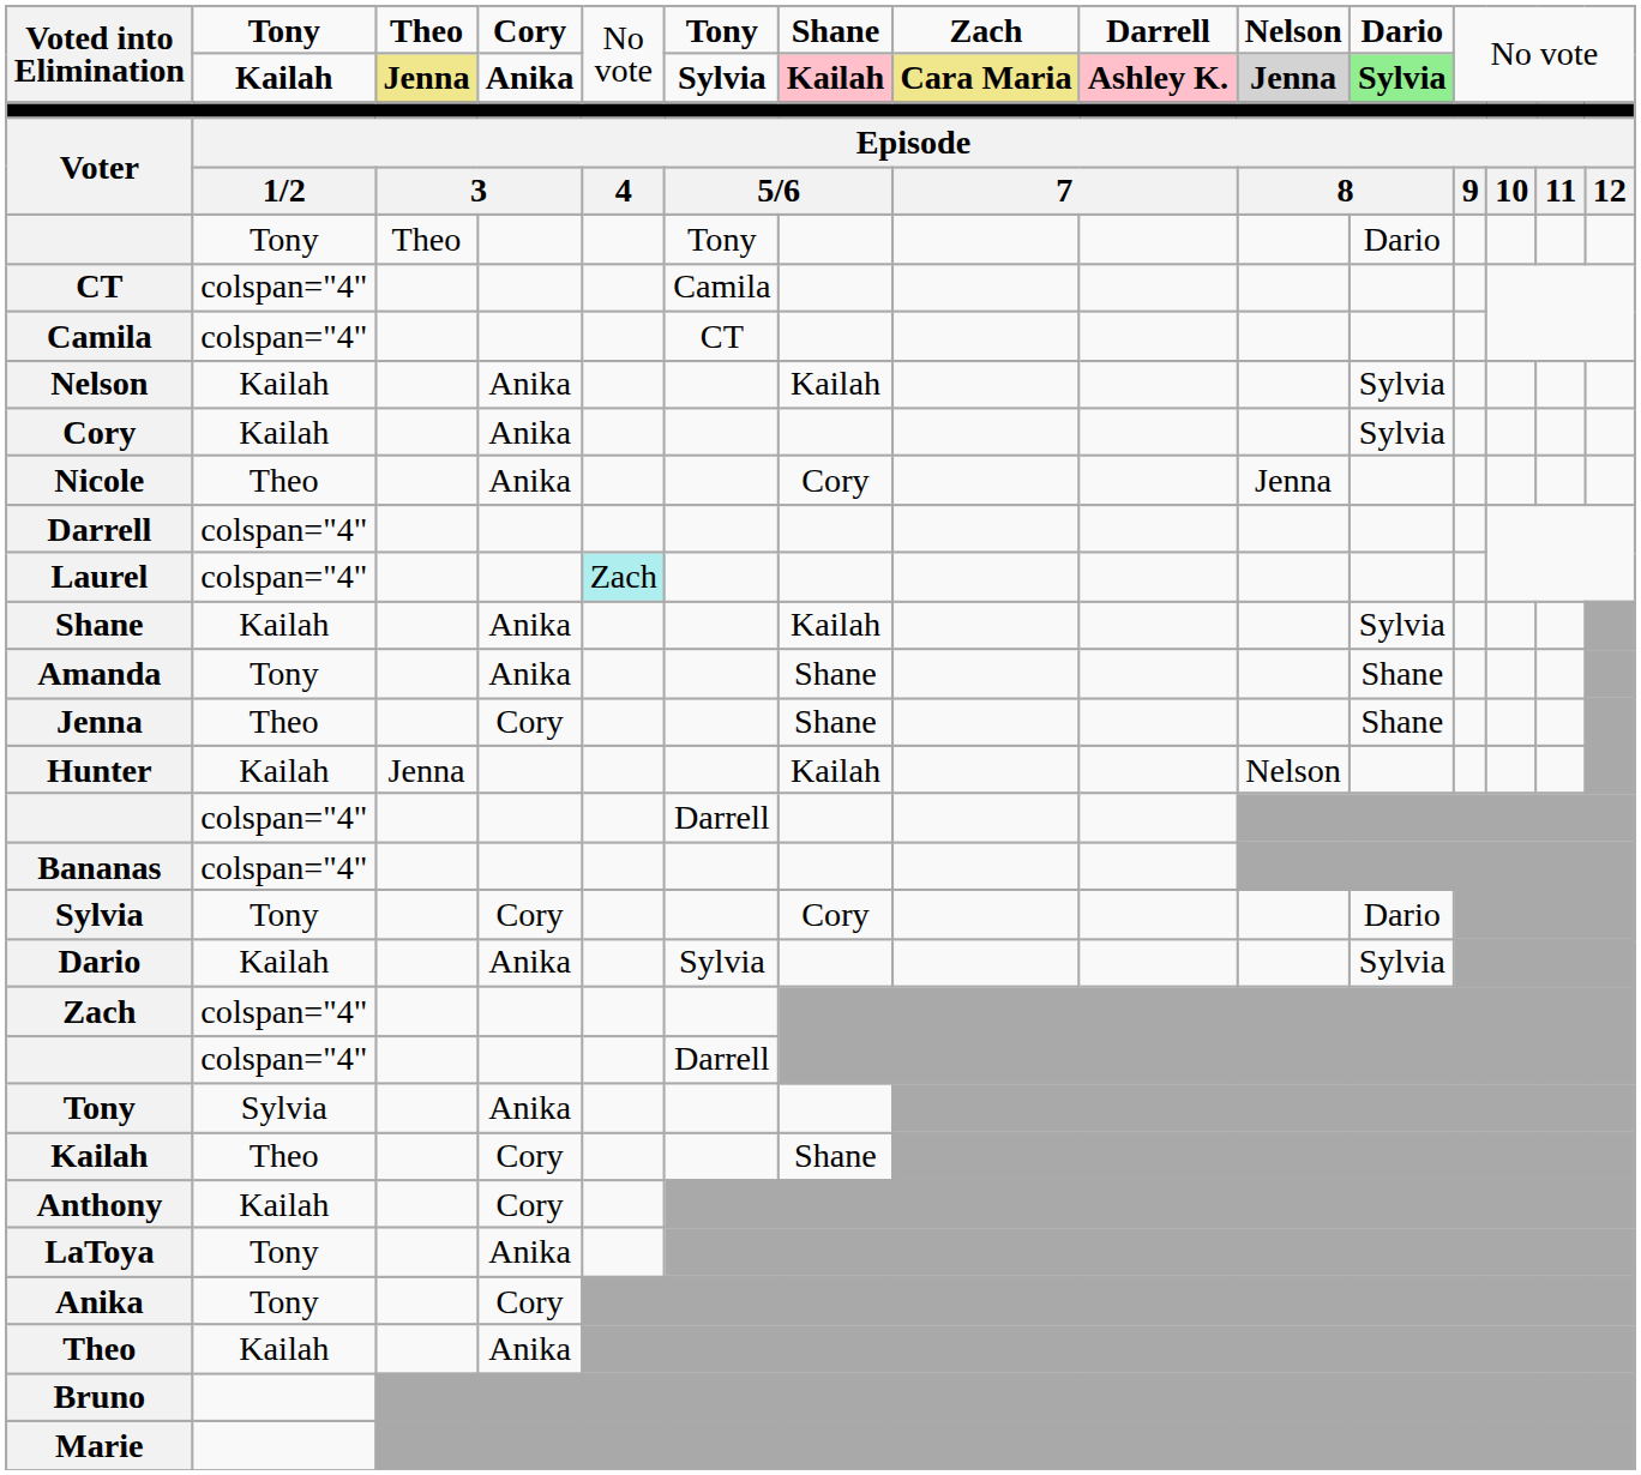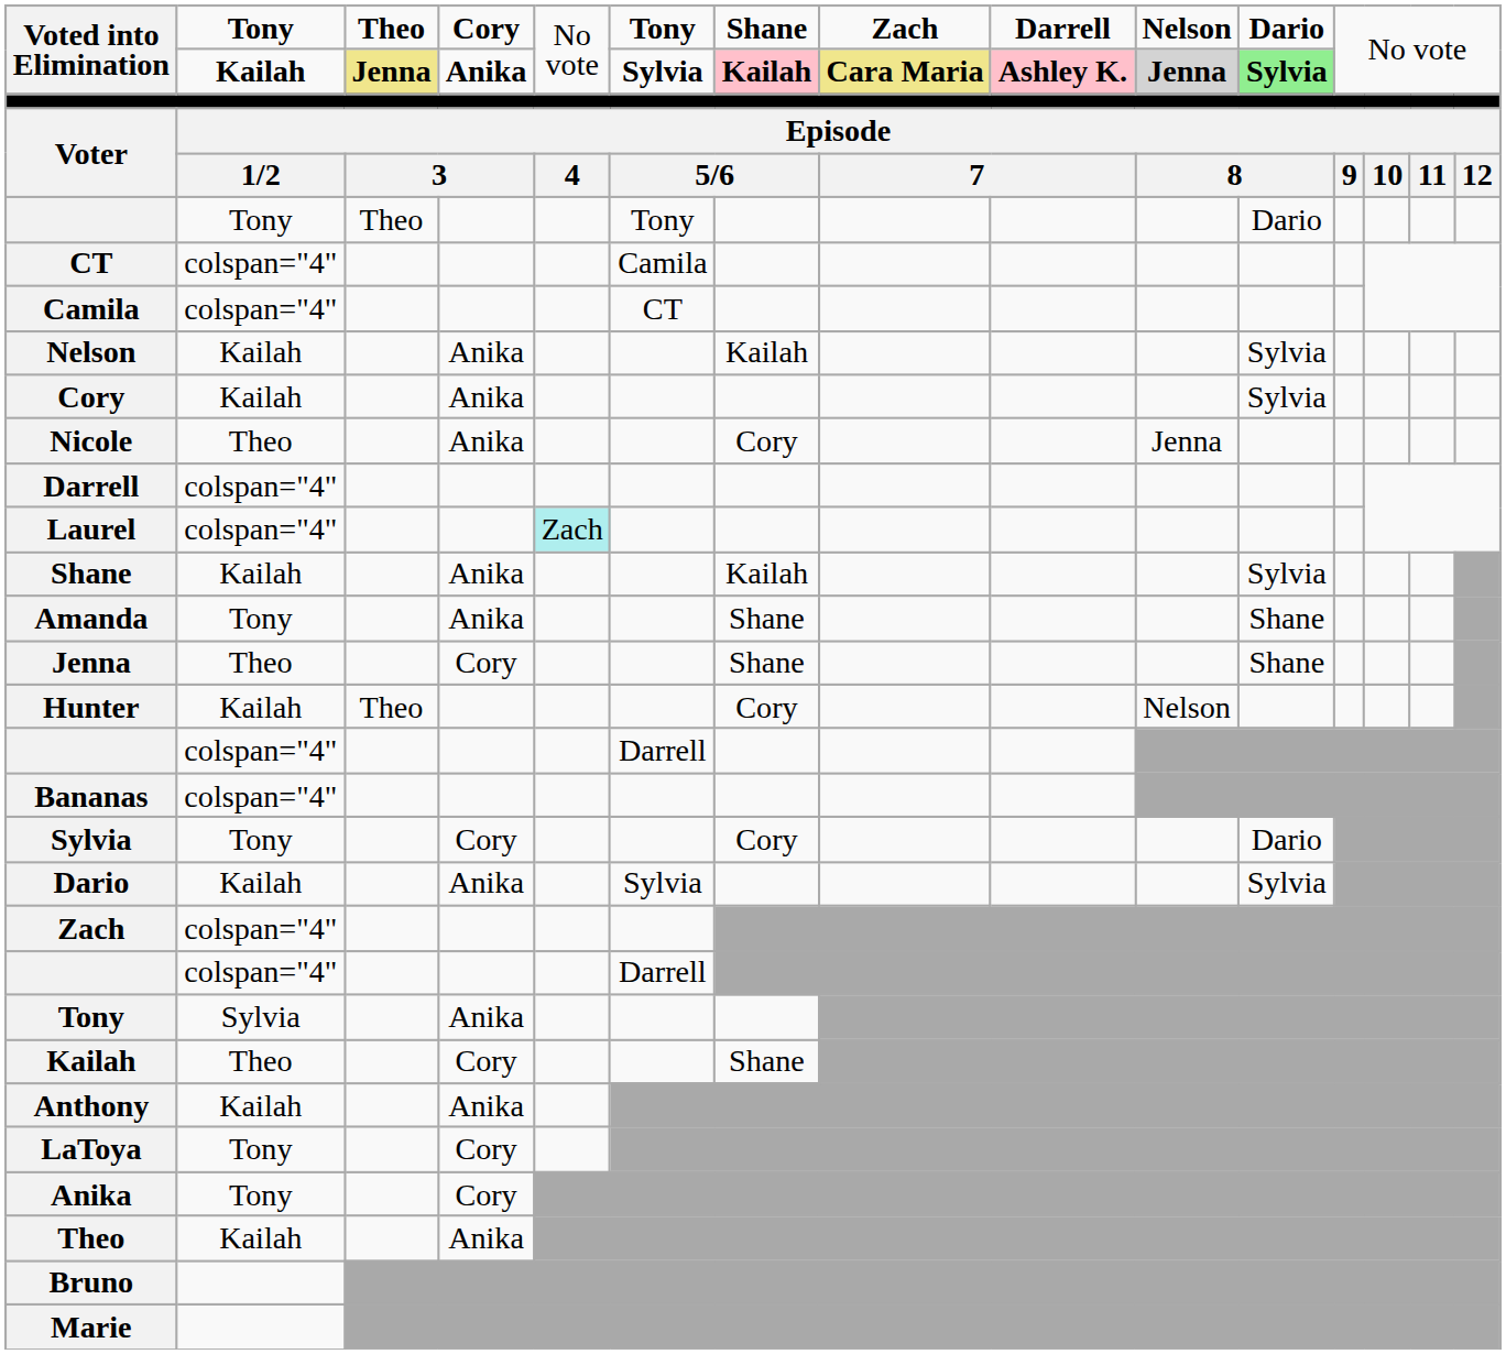Hunter | column 3: Jenna -> Theo
Hunter | column 7: Kailah -> Cory
Anthony | column 4: Cory -> Anika
LaToya | column 4: Anika -> Cory
